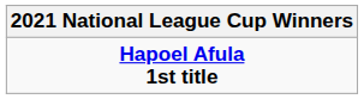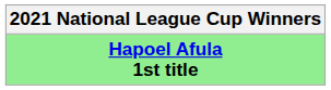row 2 | column 1: no background -> lightgreen background
